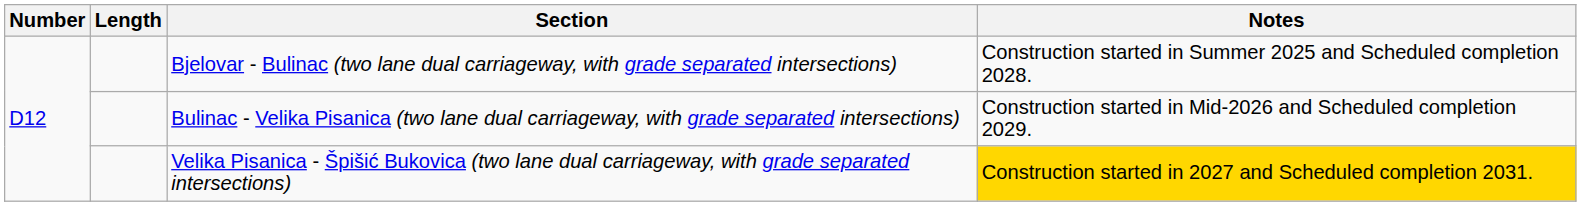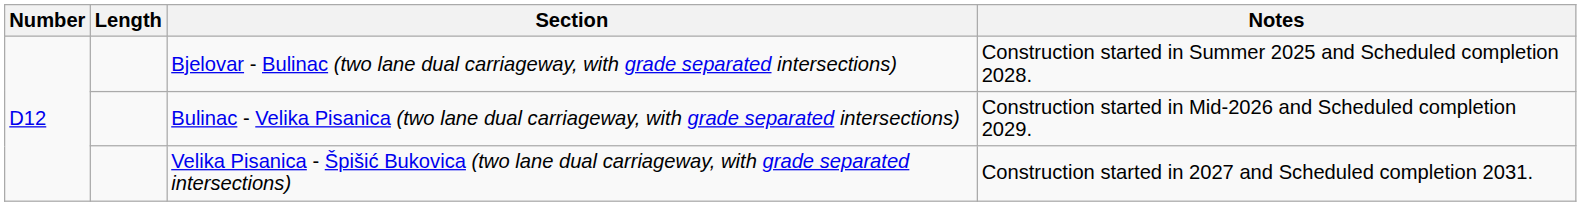row 4 | Notes: gold background -> no background
